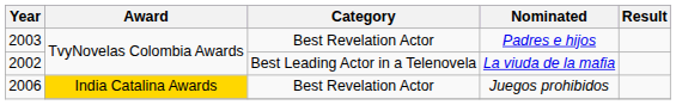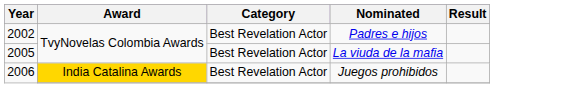Padres e hijos | Year: 2003 -> 2002
La viuda de la mafia | Year: 2002 -> 2005
La viuda de la mafia | Category: Best Leading Actor in a Telenovela -> Best Revelation Actor
